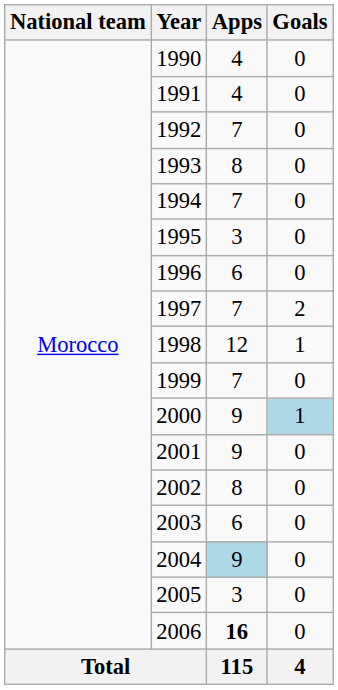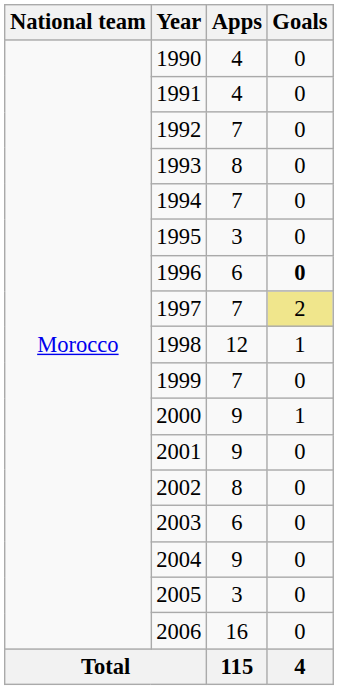1996 | Goals: normal -> bold
1997 | Goals: no background -> khaki background
2000 | Goals: lightblue background -> no background
2004 | Apps: lightblue background -> no background
2006 | Apps: bold -> normal
